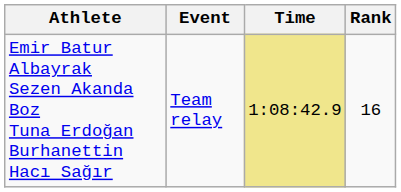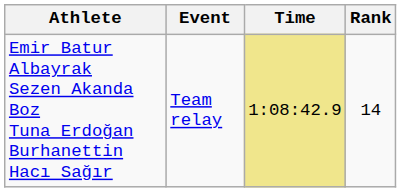row 2 | Rank: 16 -> 14
